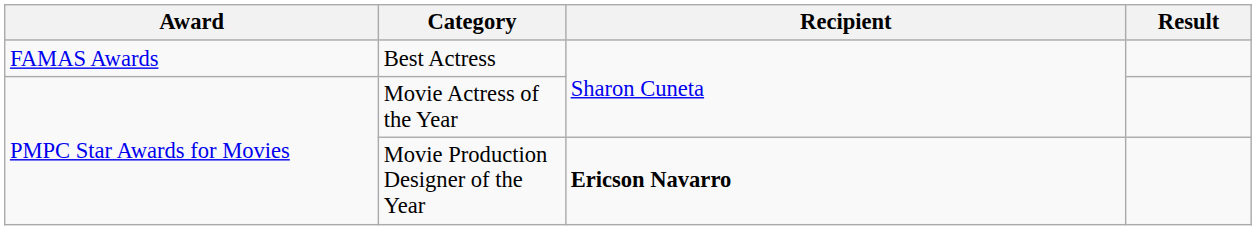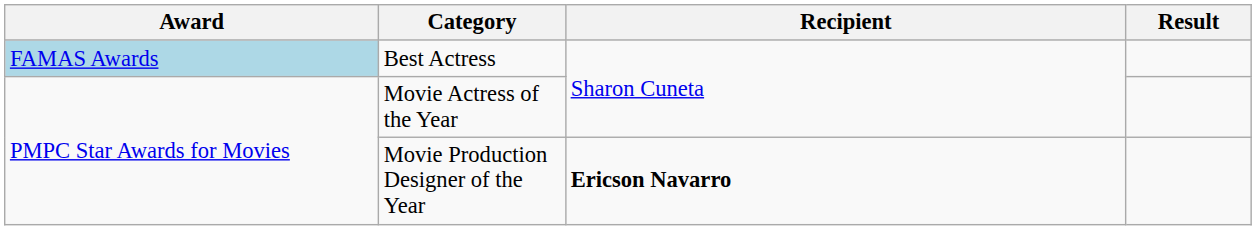Best Actress | Award: no background -> lightblue background
